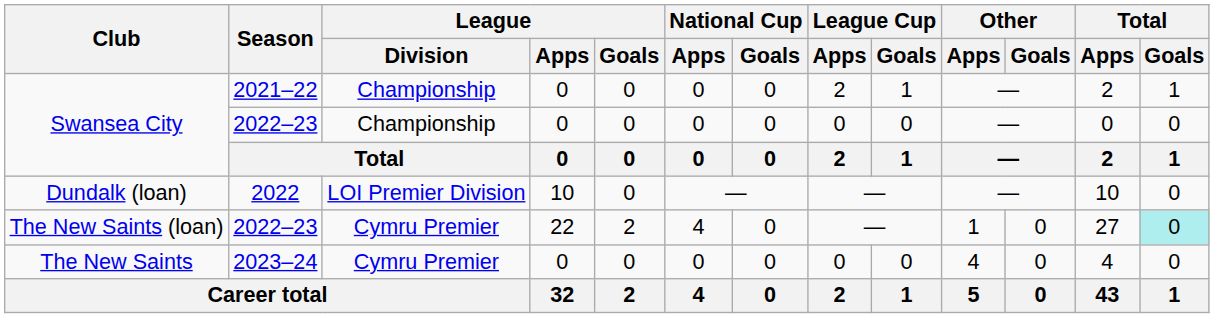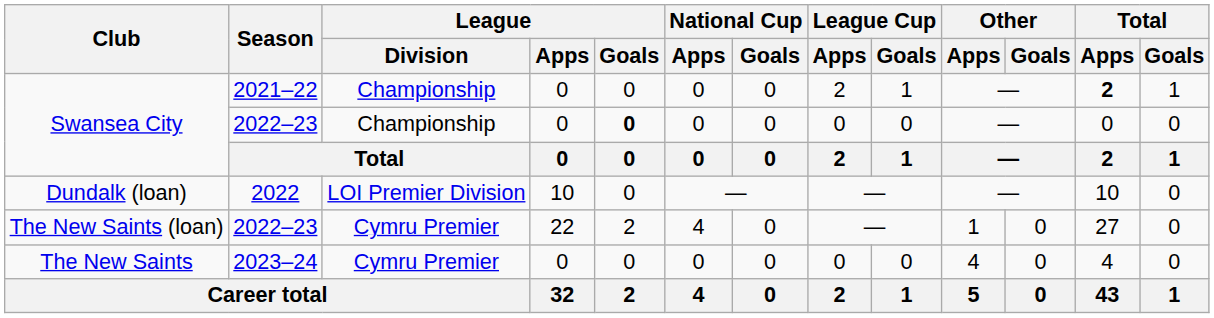Swansea City / 2021–22 | Total / Apps: normal -> bold
Swansea City / 2022–23 | League / Goals: normal -> bold
The New Saints (loan) | Total / Goals: paleturquoise background -> no background
